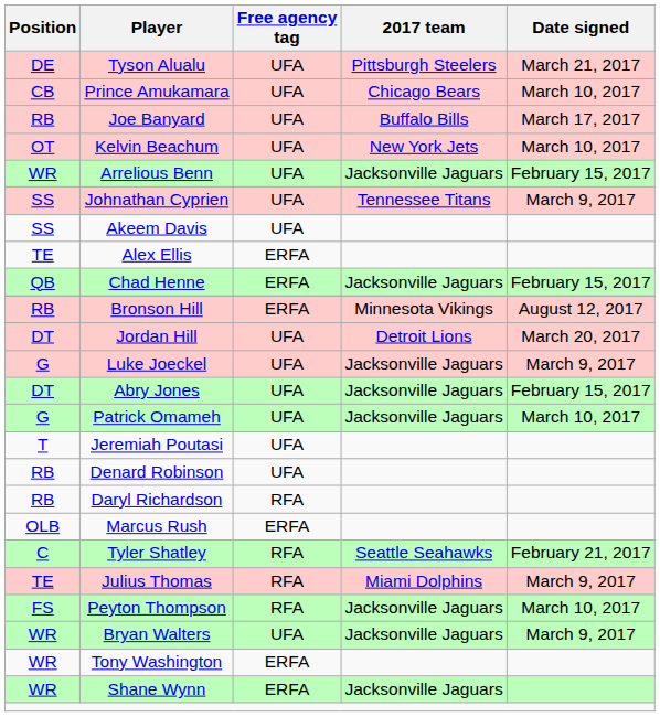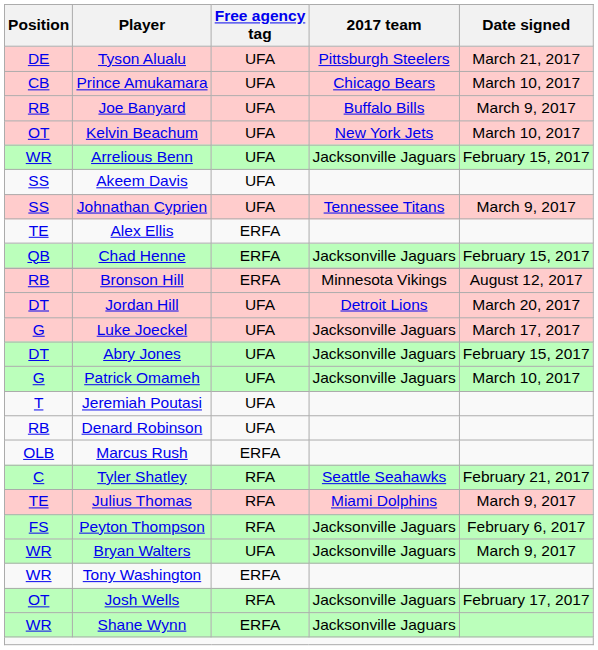Joe Banyard | Date signed: March 17, 2017 -> March 9, 2017
rows swapped: Johnathan Cyprien <-> Akeem Davis
Luke Joeckel | Date signed: March 9, 2017 -> March 17, 2017
- row: RB | Daryl Richardson | RFA
Peyton Thompson | Date signed: March 10, 2017 -> February 6, 2017
+ row: OT | Josh Wells | RFA | Jacksonville Jaguars | February 17, 2017
